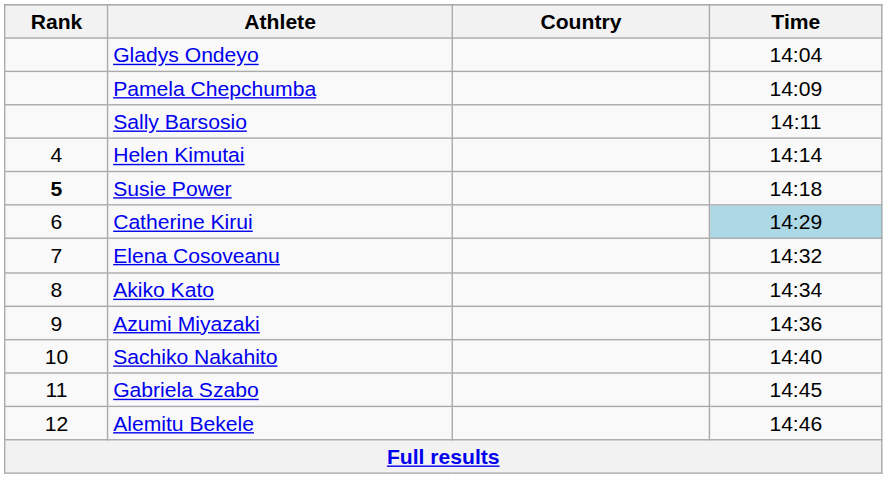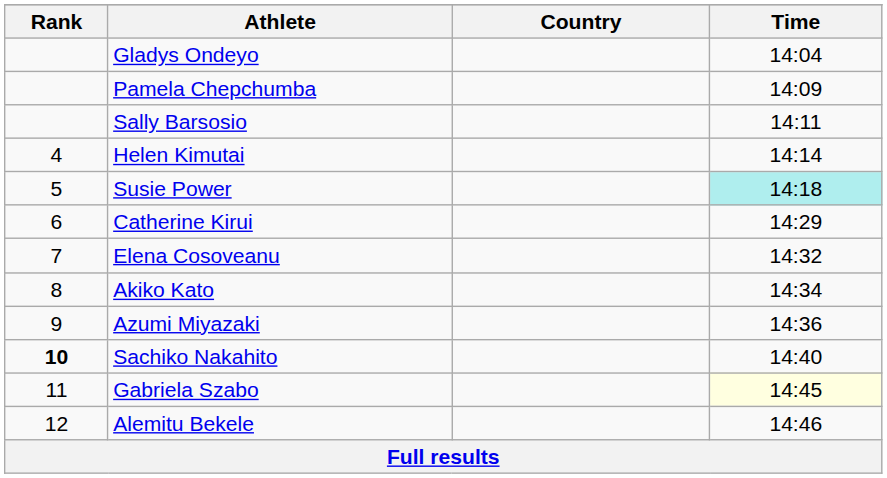Susie Power | Rank: bold -> normal
Susie Power | Time: no background -> paleturquoise background
Catherine Kirui | Time: lightblue background -> no background
Sachiko Nakahito | Rank: normal -> bold
Gabriela Szabo | Time: no background -> lightyellow background
